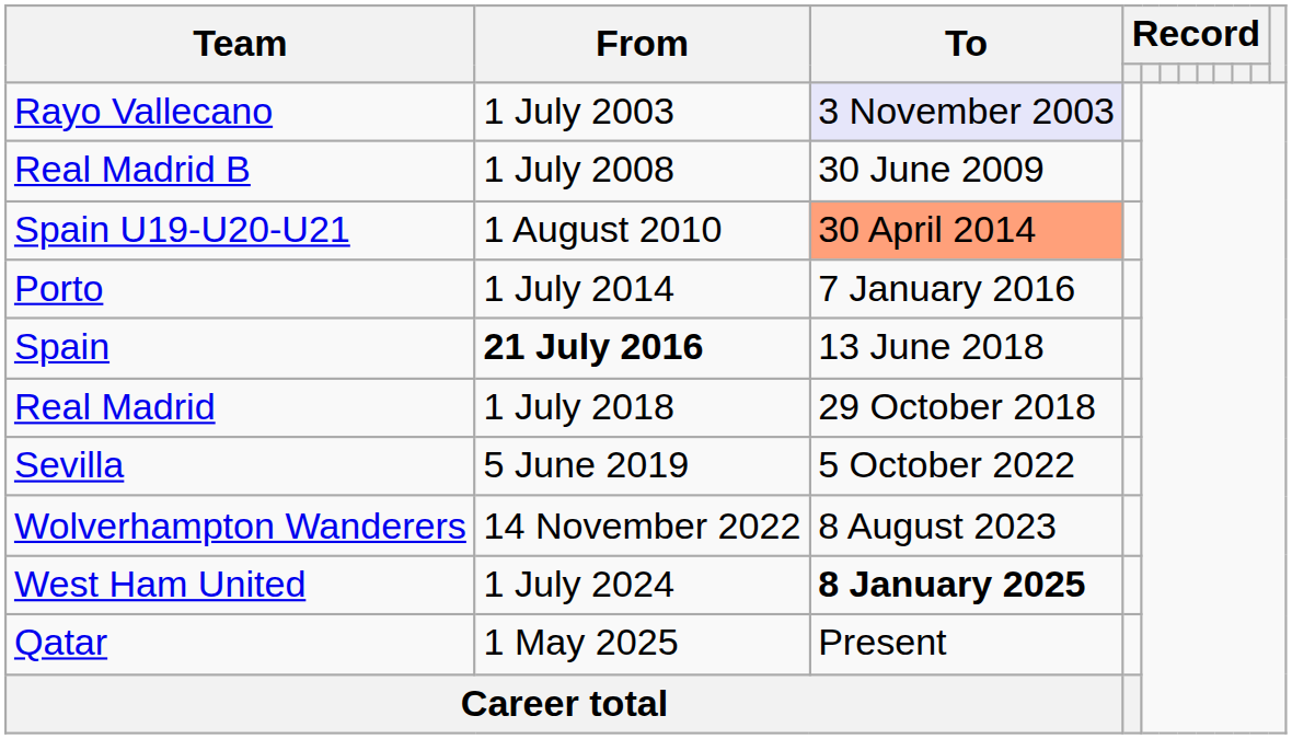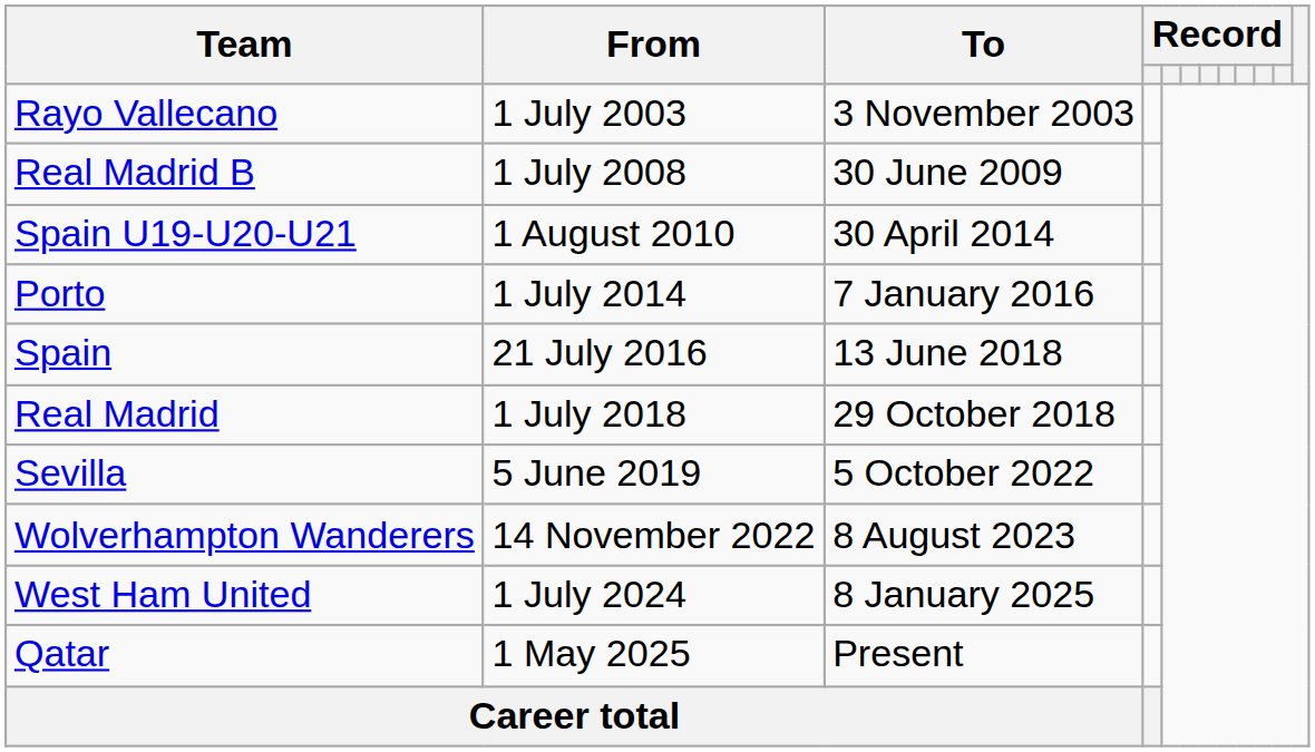Rayo Vallecano | To: lavender background -> no background
Spain U19-U20-U21 | To: lightsalmon background -> no background
Spain | From: bold -> normal
West Ham United | To: bold -> normal
